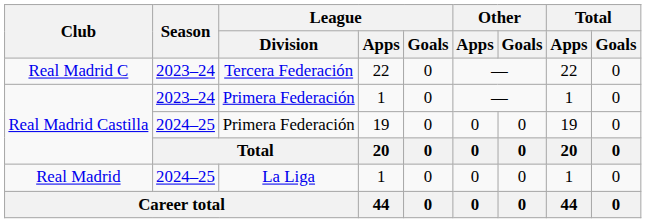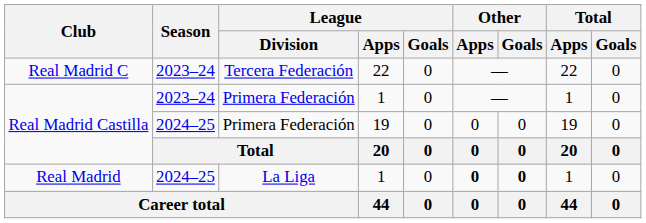Real Madrid | Other / Apps: normal -> bold
Real Madrid | Other / Goals: normal -> bold
